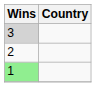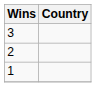3 | Wins: lightgrey background -> no background
1 | Wins: lightgreen background -> no background
